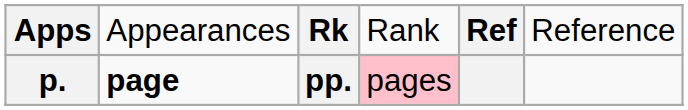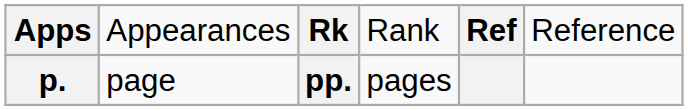pp. | column 2: bold -> normal
pp. | column 4: pink background -> no background
